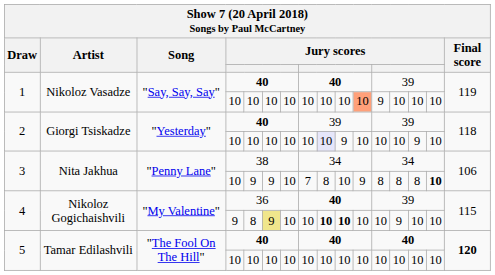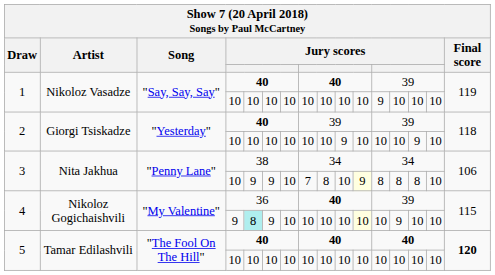1 / 10 | column 11: lightsalmon background -> no background
2 / 10 | column 9: lavender background -> no background
3 / 10 | column 11: no background -> lightyellow background
3 / 10 | column 15: bold -> normal
4 / 9 | column 5: no background -> paleturquoise background
4 / 9 | column 6: khaki background -> no background
4 / 9 | column 9: bold -> normal
4 / 9 | column 10: bold -> normal
4 / 9 | column 11: no background -> lightyellow background
